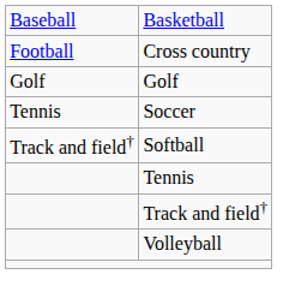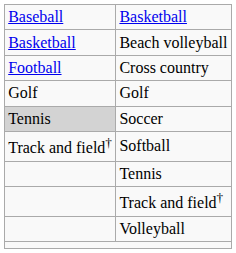+ row: Basketball | Beach volleyball
Soccer | column 1: no background -> lightgrey background
